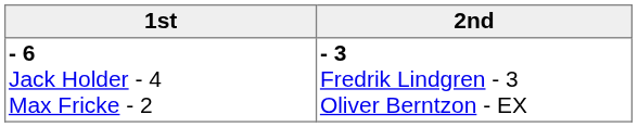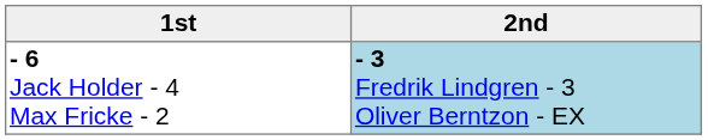- 6 Jack Holder - 4 Max Fricke - 2 | 2nd: no background -> lightblue background
